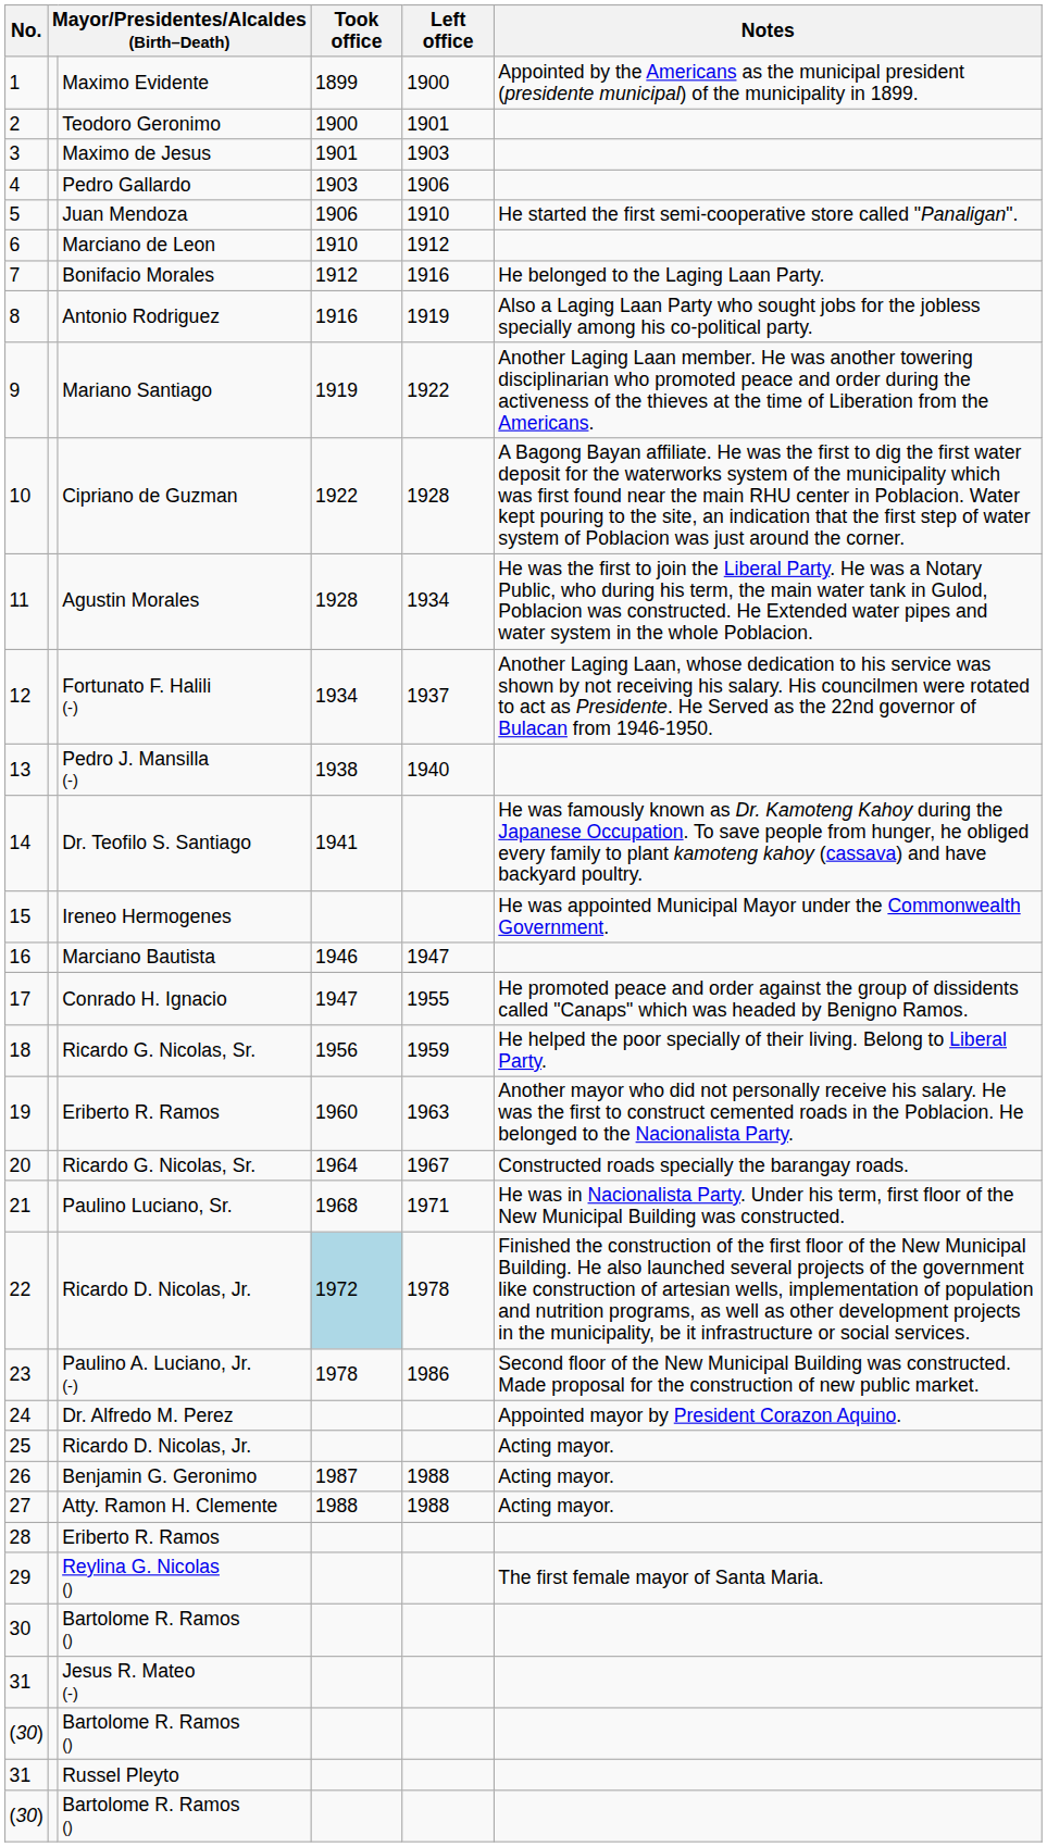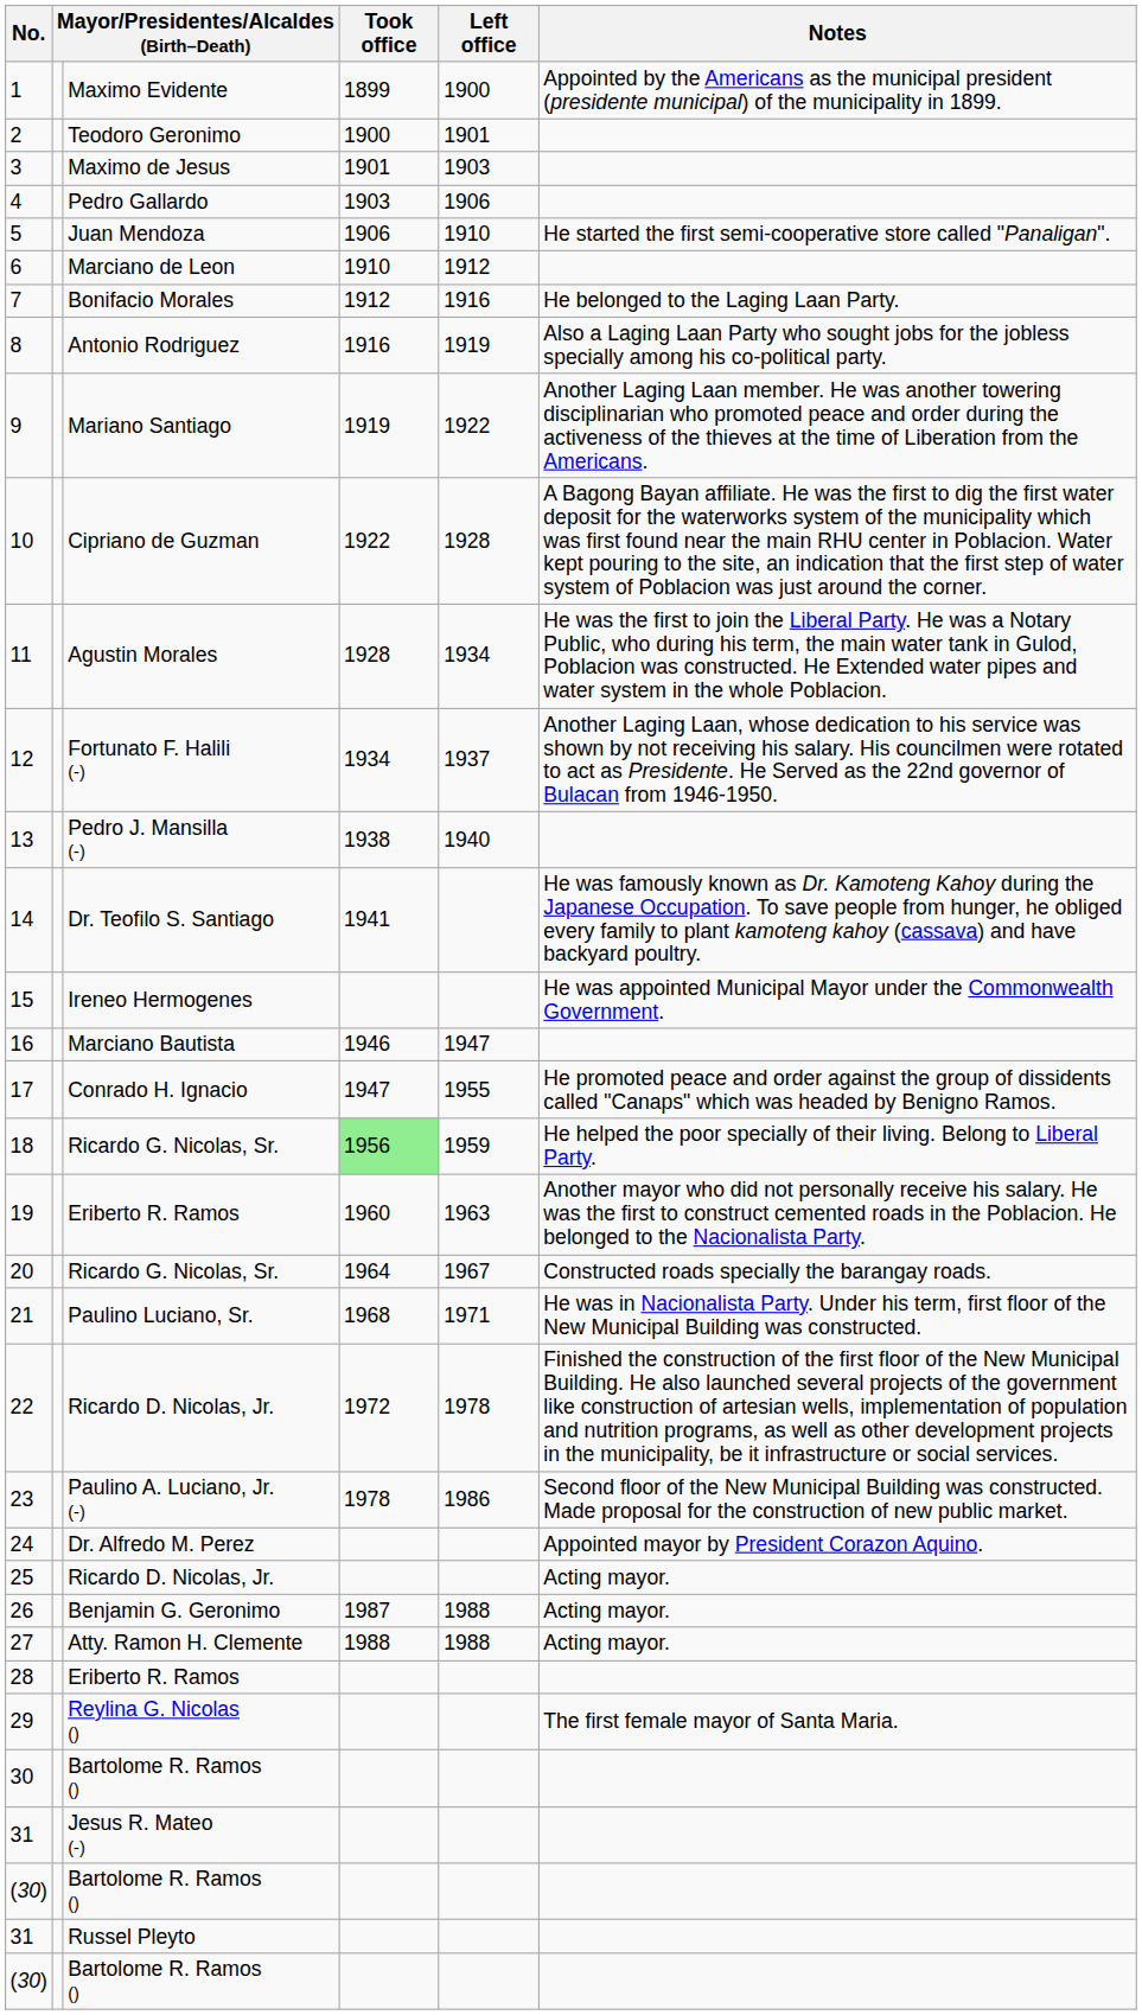18 | Took office: no background -> lightgreen background
22 | Took office: lightblue background -> no background
